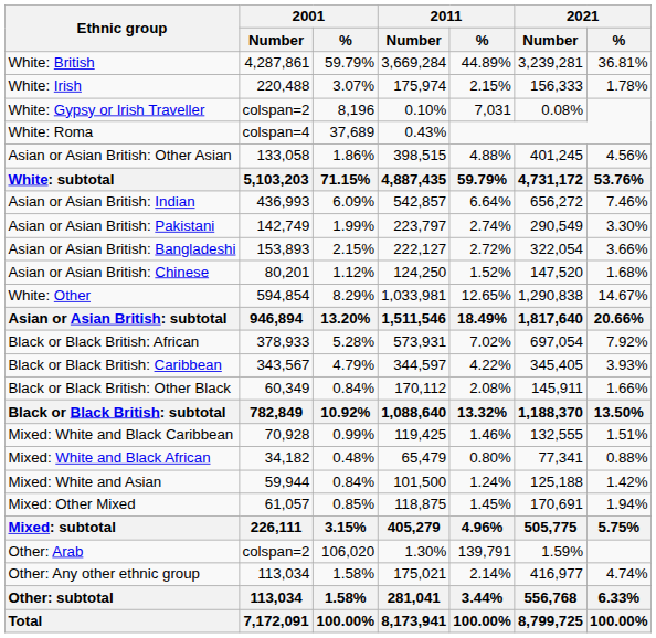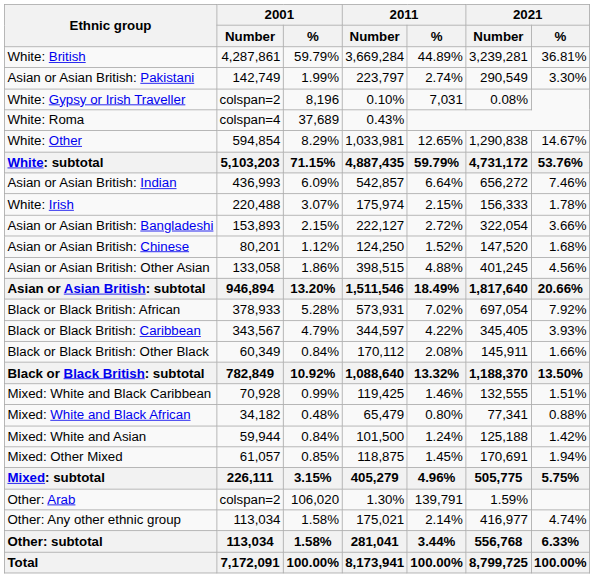rows swapped: White: Irish <-> Asian or Asian British: Pakistani
rows swapped: White: Other <-> Asian or Asian British: Other Asian
